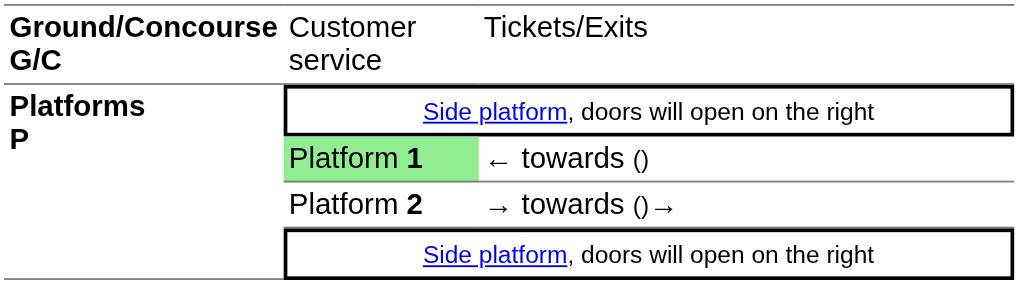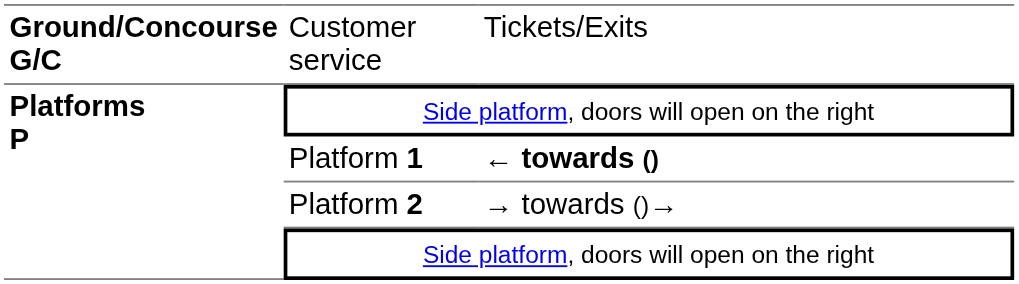Platform 1 | column 2: lightgreen background -> no background
Platform 1 | column 3: normal -> bold
